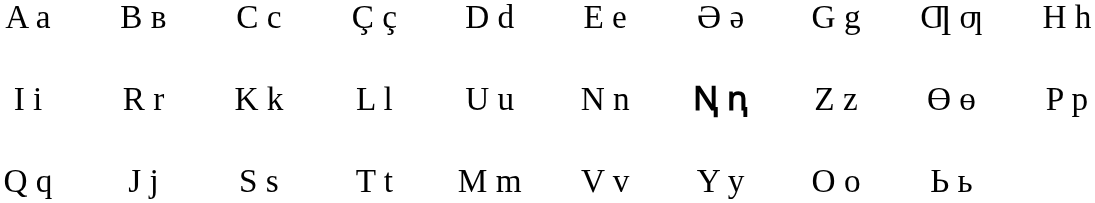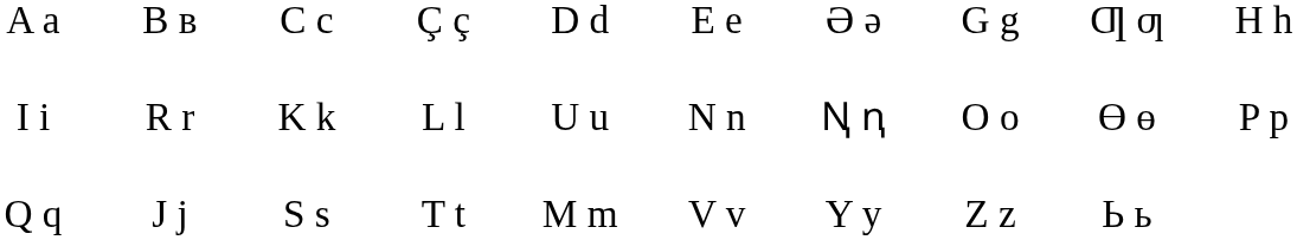I i | column 7: bold -> normal
I i | column 8: Z z -> O o
Q q | column 8: O o -> Z z
